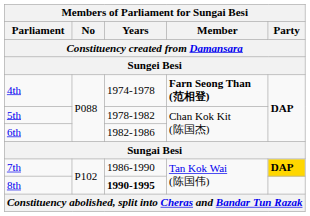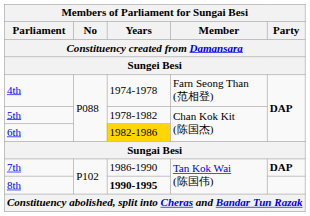4th | Member: bold -> normal
6th | Years: no background -> gold background
7th | Party: gold background -> no background
